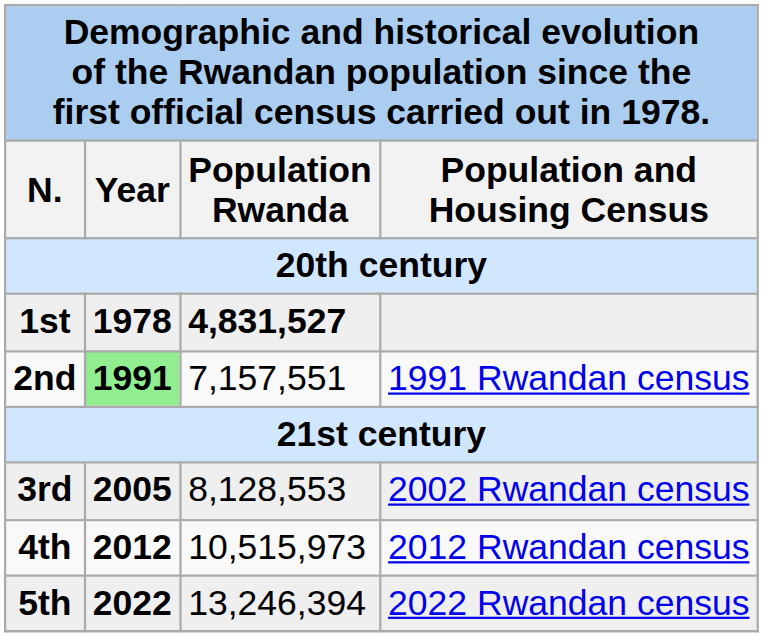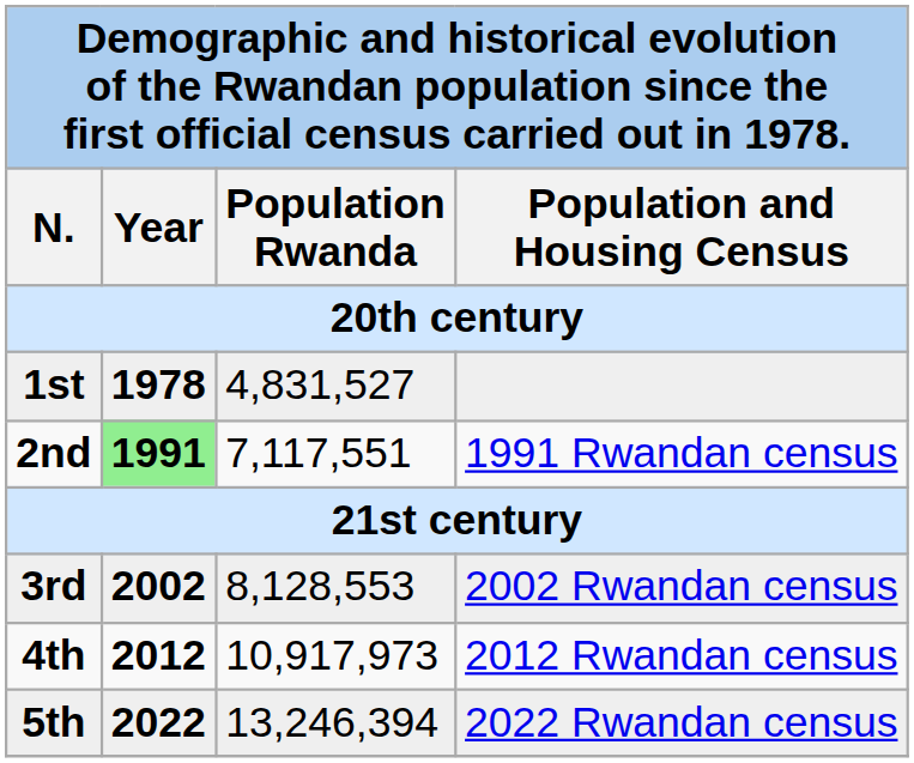1st | Population Rwanda: bold -> normal
2nd | Population Rwanda: 7,157,551 -> 7,117,551
3rd | Year: 2005 -> 2002
4th | Population Rwanda: 10,515,973 -> 10,917,973
